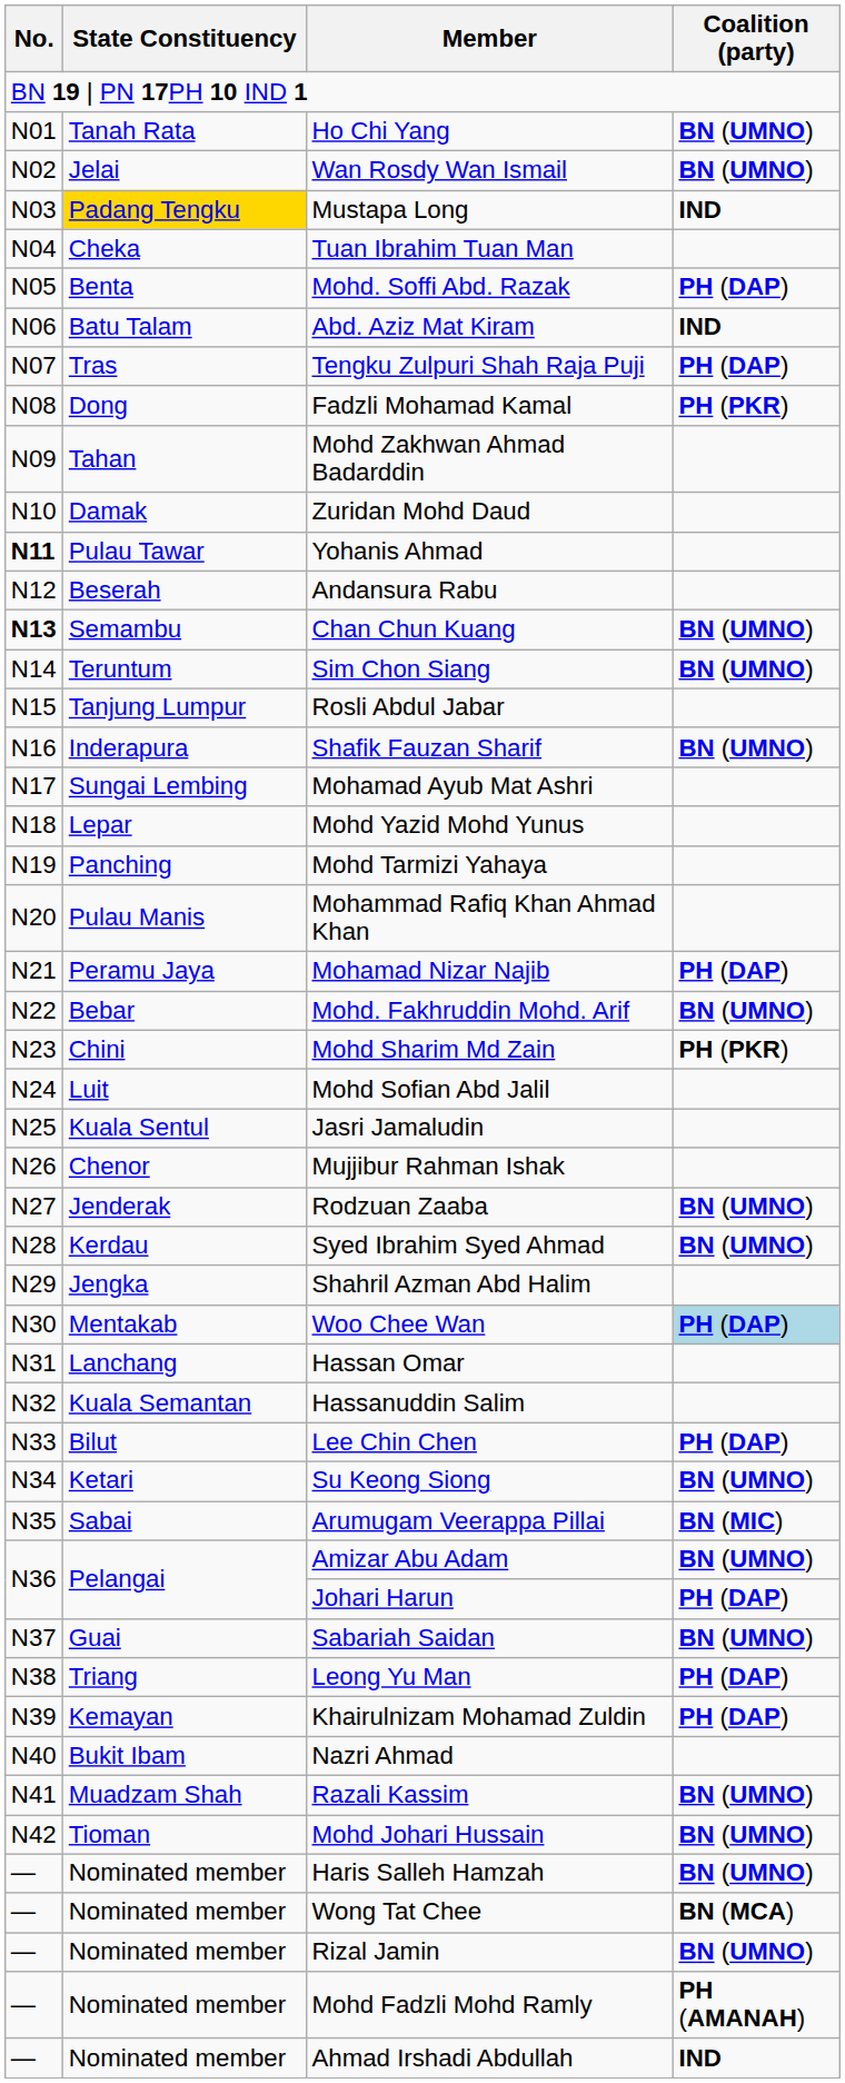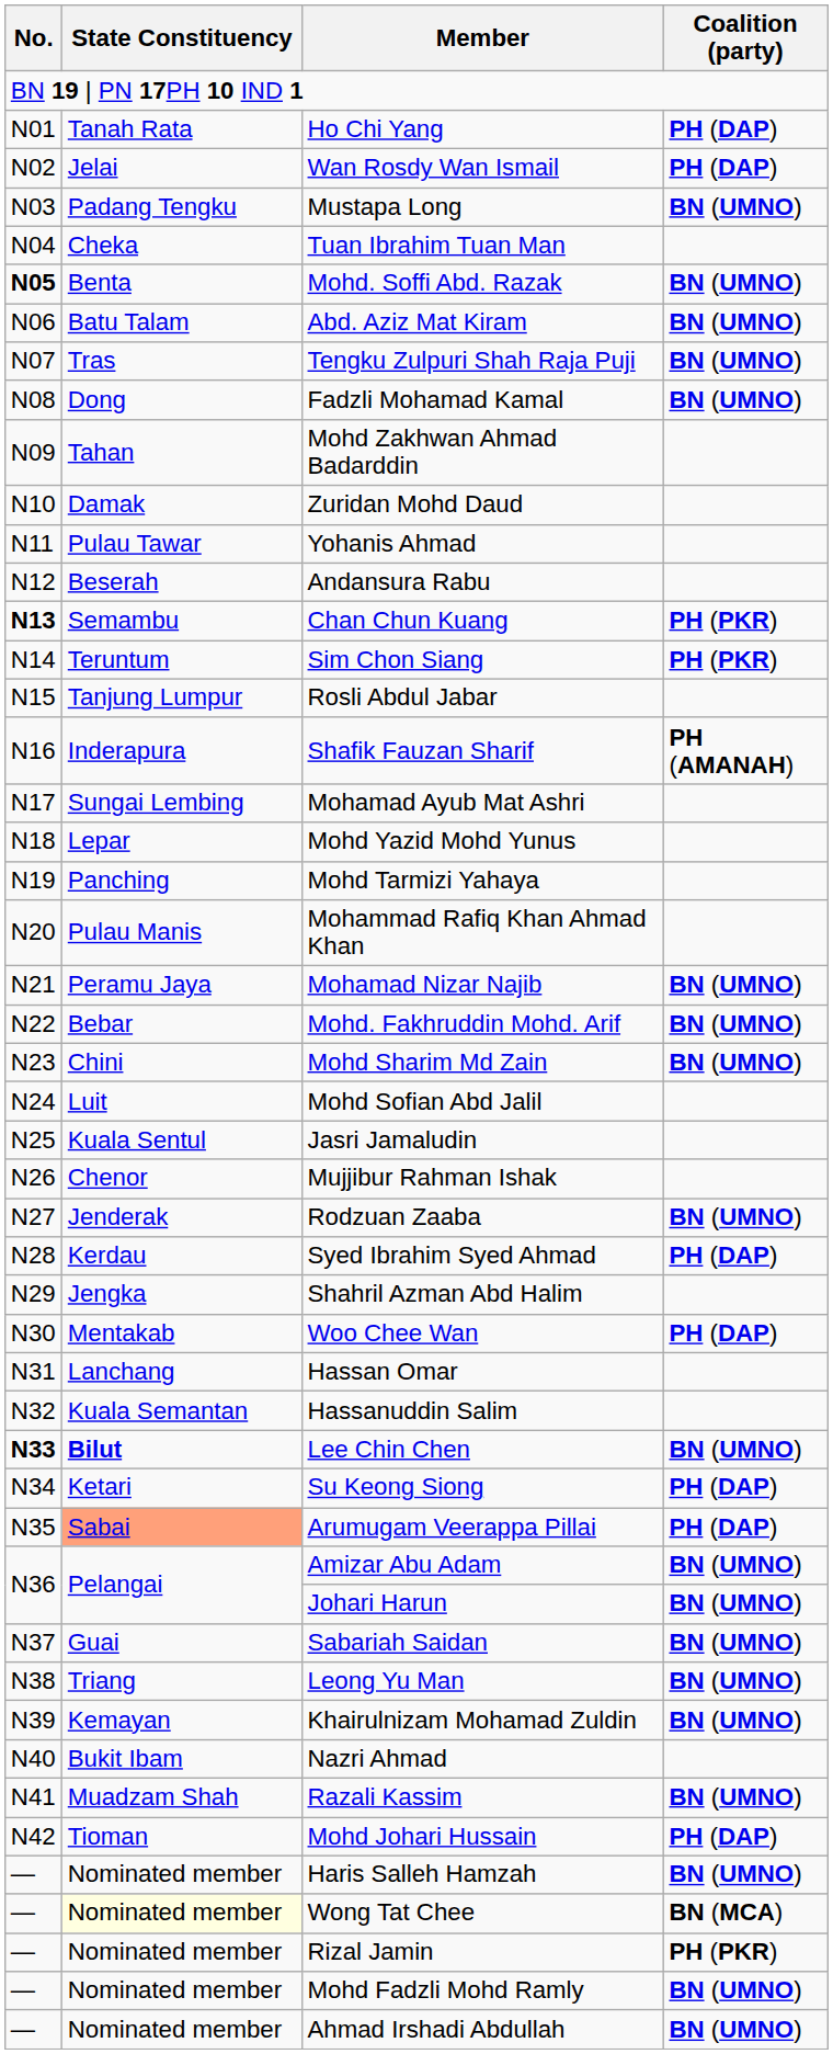Ho Chi Yang | Coalition (party): BN (UMNO) -> PH (DAP)
Wan Rosdy Wan Ismail | Coalition (party): BN (UMNO) -> PH (DAP)
Mustapa Long | State Constituency: gold background -> no background
Mustapa Long | Coalition (party): IND -> BN (UMNO)
Mohd. Soffi Abd. Razak | No.: normal -> bold
Mohd. Soffi Abd. Razak | Coalition (party): PH (DAP) -> BN (UMNO)
Abd. Aziz Mat Kiram | Coalition (party): IND -> BN (UMNO)
Tengku Zulpuri Shah Raja Puji | Coalition (party): PH (DAP) -> BN (UMNO)
Fadzli Mohamad Kamal | Coalition (party): PH (PKR) -> BN (UMNO)
Yohanis Ahmad | No.: bold -> normal
Chan Chun Kuang | Coalition (party): BN (UMNO) -> PH (PKR)
Sim Chon Siang | Coalition (party): BN (UMNO) -> PH (PKR)
Shafik Fauzan Sharif | Coalition (party): BN (UMNO) -> PH (AMANAH)
Mohamad Nizar Najib | Coalition (party): PH (DAP) -> BN (UMNO)
Mohd Sharim Md Zain | Coalition (party): PH (PKR) -> BN (UMNO)
Syed Ibrahim Syed Ahmad | Coalition (party): BN (UMNO) -> PH (DAP)
Woo Chee Wan | Coalition (party): lightblue background -> no background
Lee Chin Chen | No.: normal -> bold
Lee Chin Chen | State Constituency: normal -> bold
Lee Chin Chen | Coalition (party): PH (DAP) -> BN (UMNO)
Su Keong Siong | Coalition (party): BN (UMNO) -> PH (DAP)
Arumugam Veerappa Pillai | State Constituency: no background -> lightsalmon background
Arumugam Veerappa Pillai | Coalition (party): BN (MIC) -> PH (DAP)
Johari Harun | Coalition (party): PH (DAP) -> BN (UMNO)
Leong Yu Man | Coalition (party): PH (DAP) -> BN (UMNO)
Khairulnizam Mohamad Zuldin | Coalition (party): PH (DAP) -> BN (UMNO)
Mohd Johari Hussain | Coalition (party): BN (UMNO) -> PH (DAP)
Wong Tat Chee | State Constituency: no background -> lightyellow background
Rizal Jamin | Coalition (party): BN (UMNO) -> PH (PKR)
Mohd Fadzli Mohd Ramly | Coalition (party): PH (AMANAH) -> BN (UMNO)
Ahmad Irshadi Abdullah | Coalition (party): IND -> BN (UMNO)
